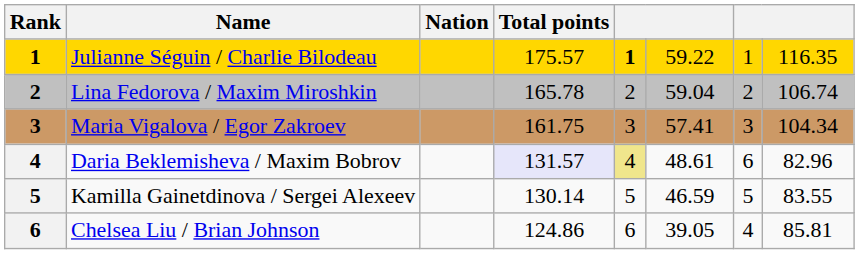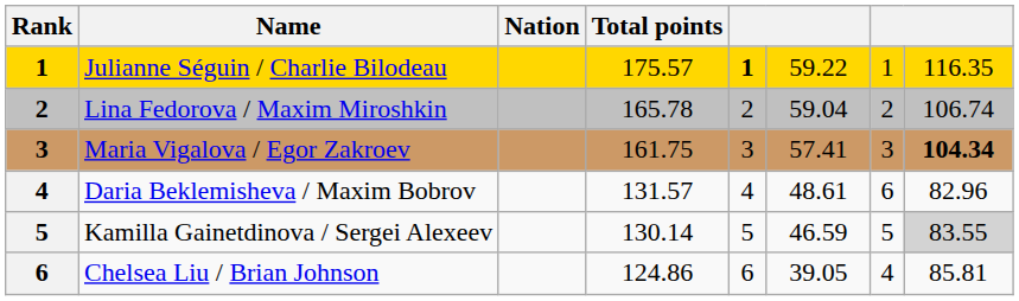Maria Vigalova / Egor Zakroev | column 8: normal -> bold
Daria Beklemisheva / Maxim Bobrov | Total points: lavender background -> no background
Daria Beklemisheva / Maxim Bobrov | column 5: khaki background -> no background
Kamilla Gainetdinova / Sergei Alexeev | column 8: no background -> lightgrey background
